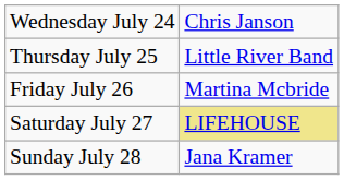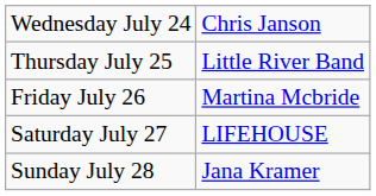Saturday July 27 | column 2: khaki background -> no background
